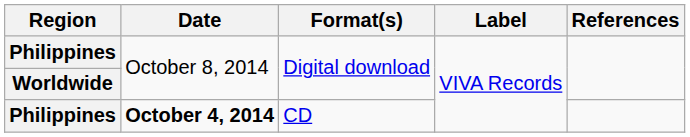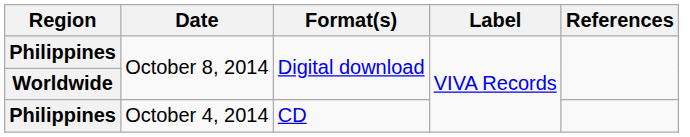October 4, 2014 | Date: bold -> normal
